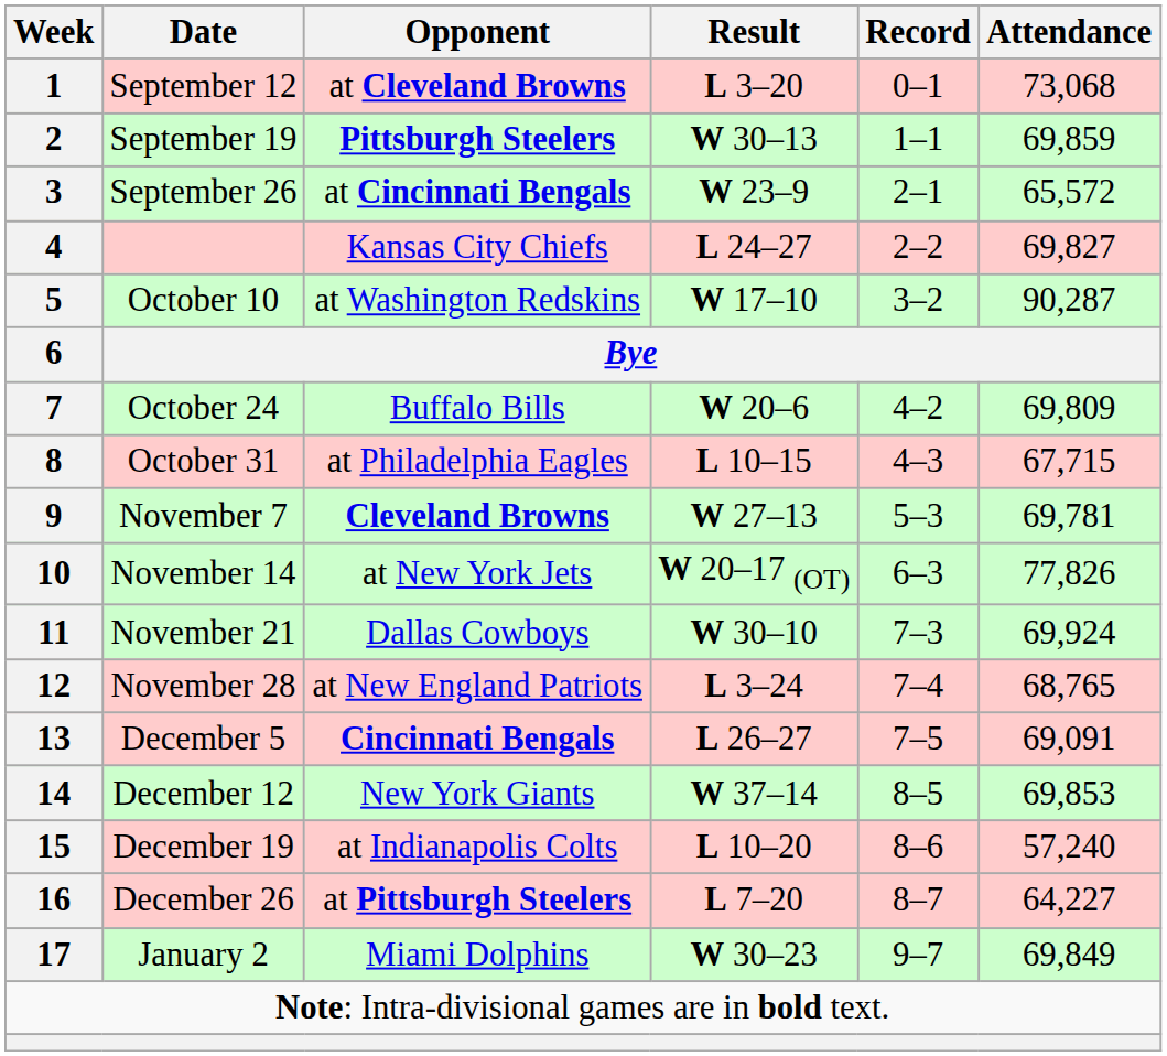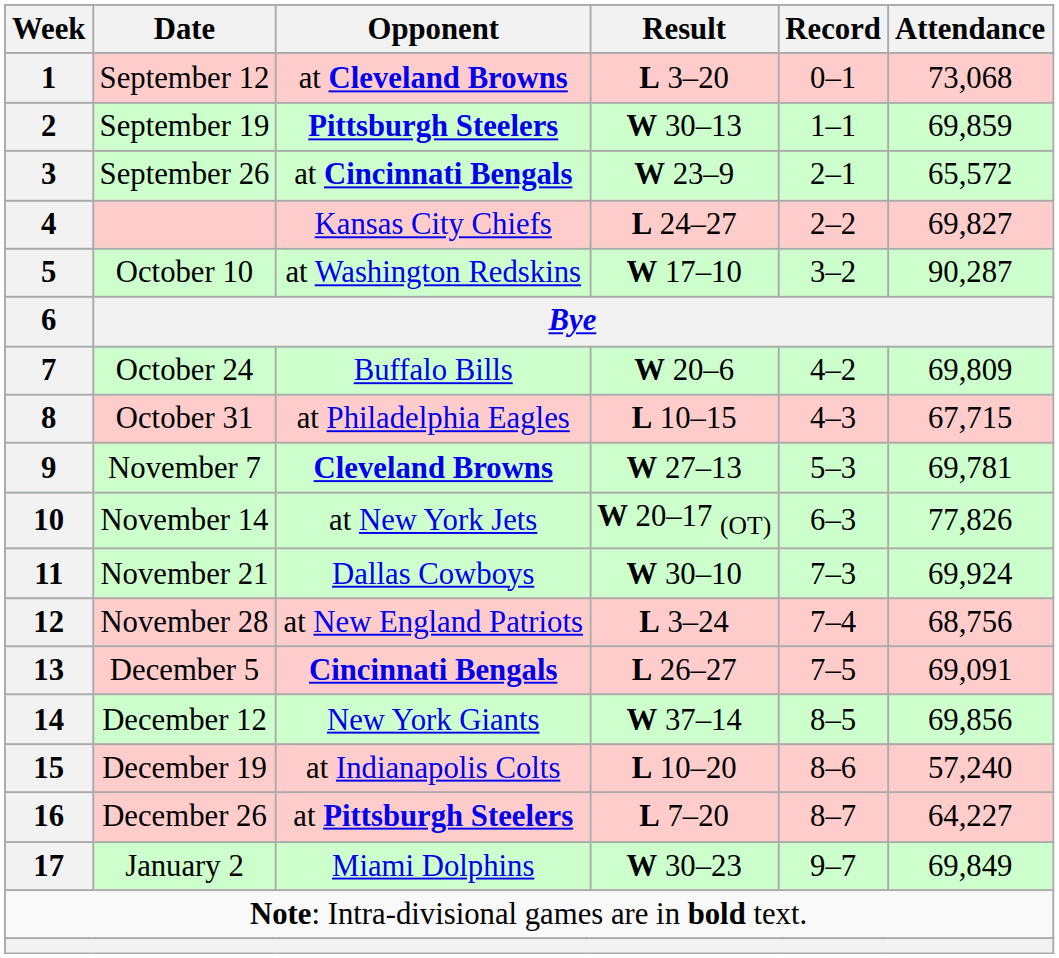12 | Attendance: 68,765 -> 68,756
14 | Attendance: 69,853 -> 69,856
